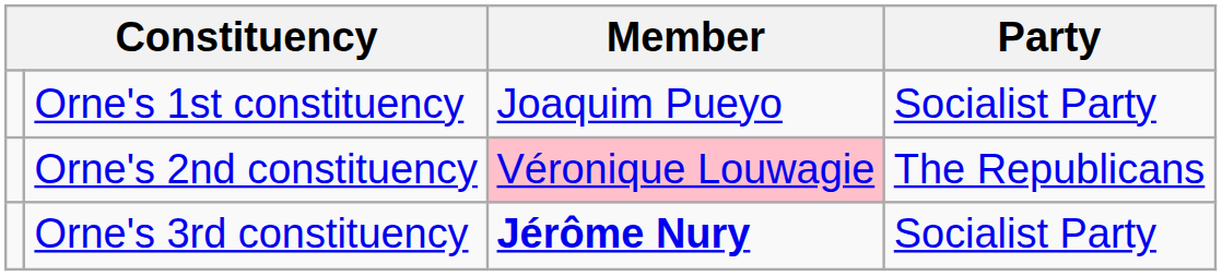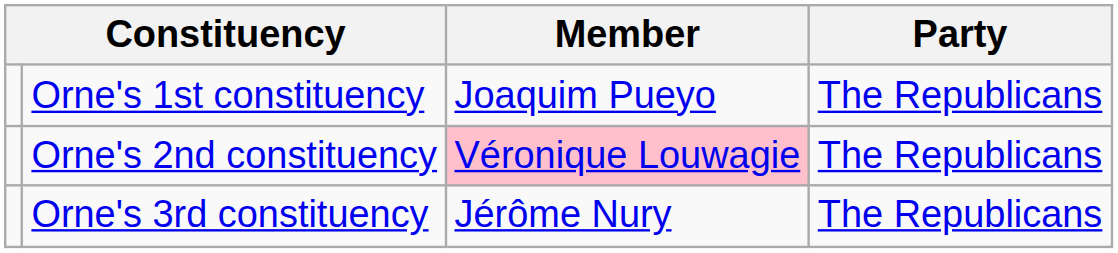Orne's 1st constituency | Party: Socialist Party -> The Republicans
Orne's 3rd constituency | Member: bold -> normal
Orne's 3rd constituency | Party: Socialist Party -> The Republicans
